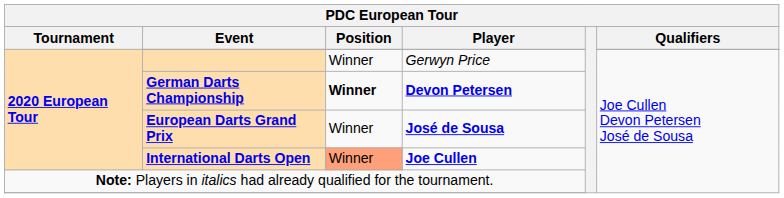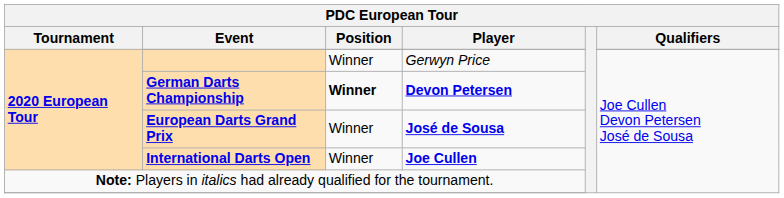Joe Cullen | Position: lightsalmon background -> no background
